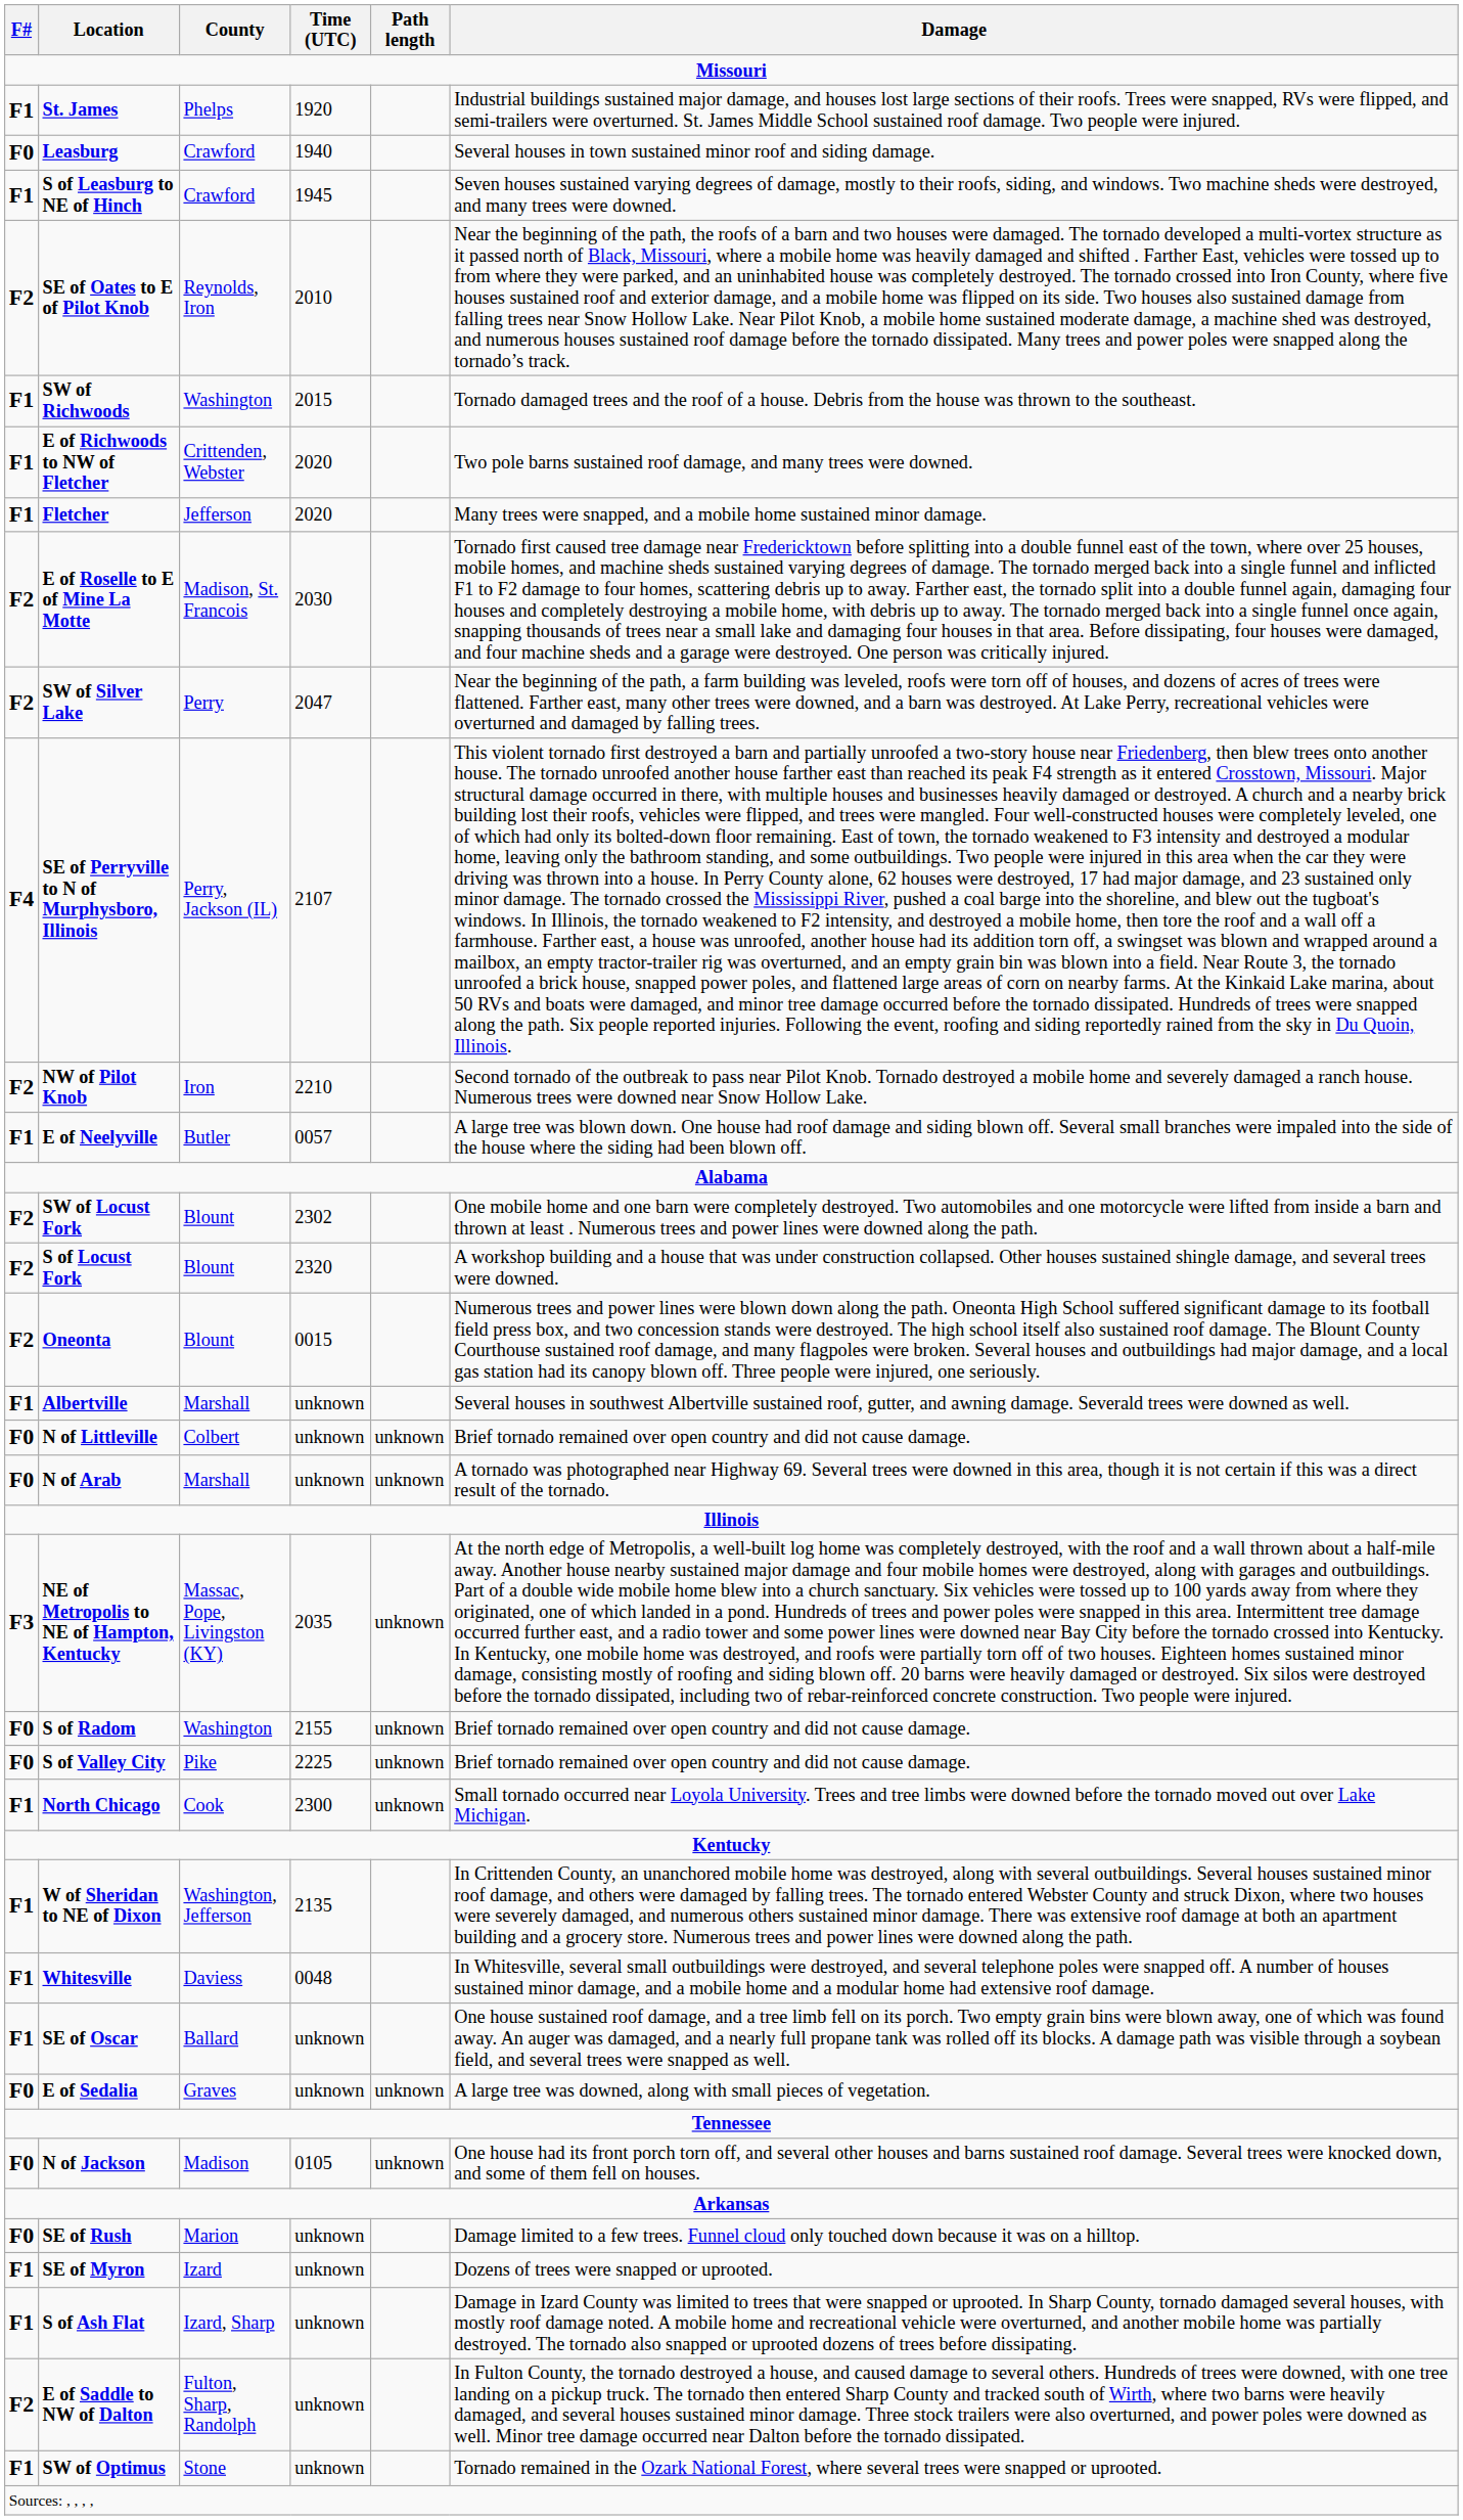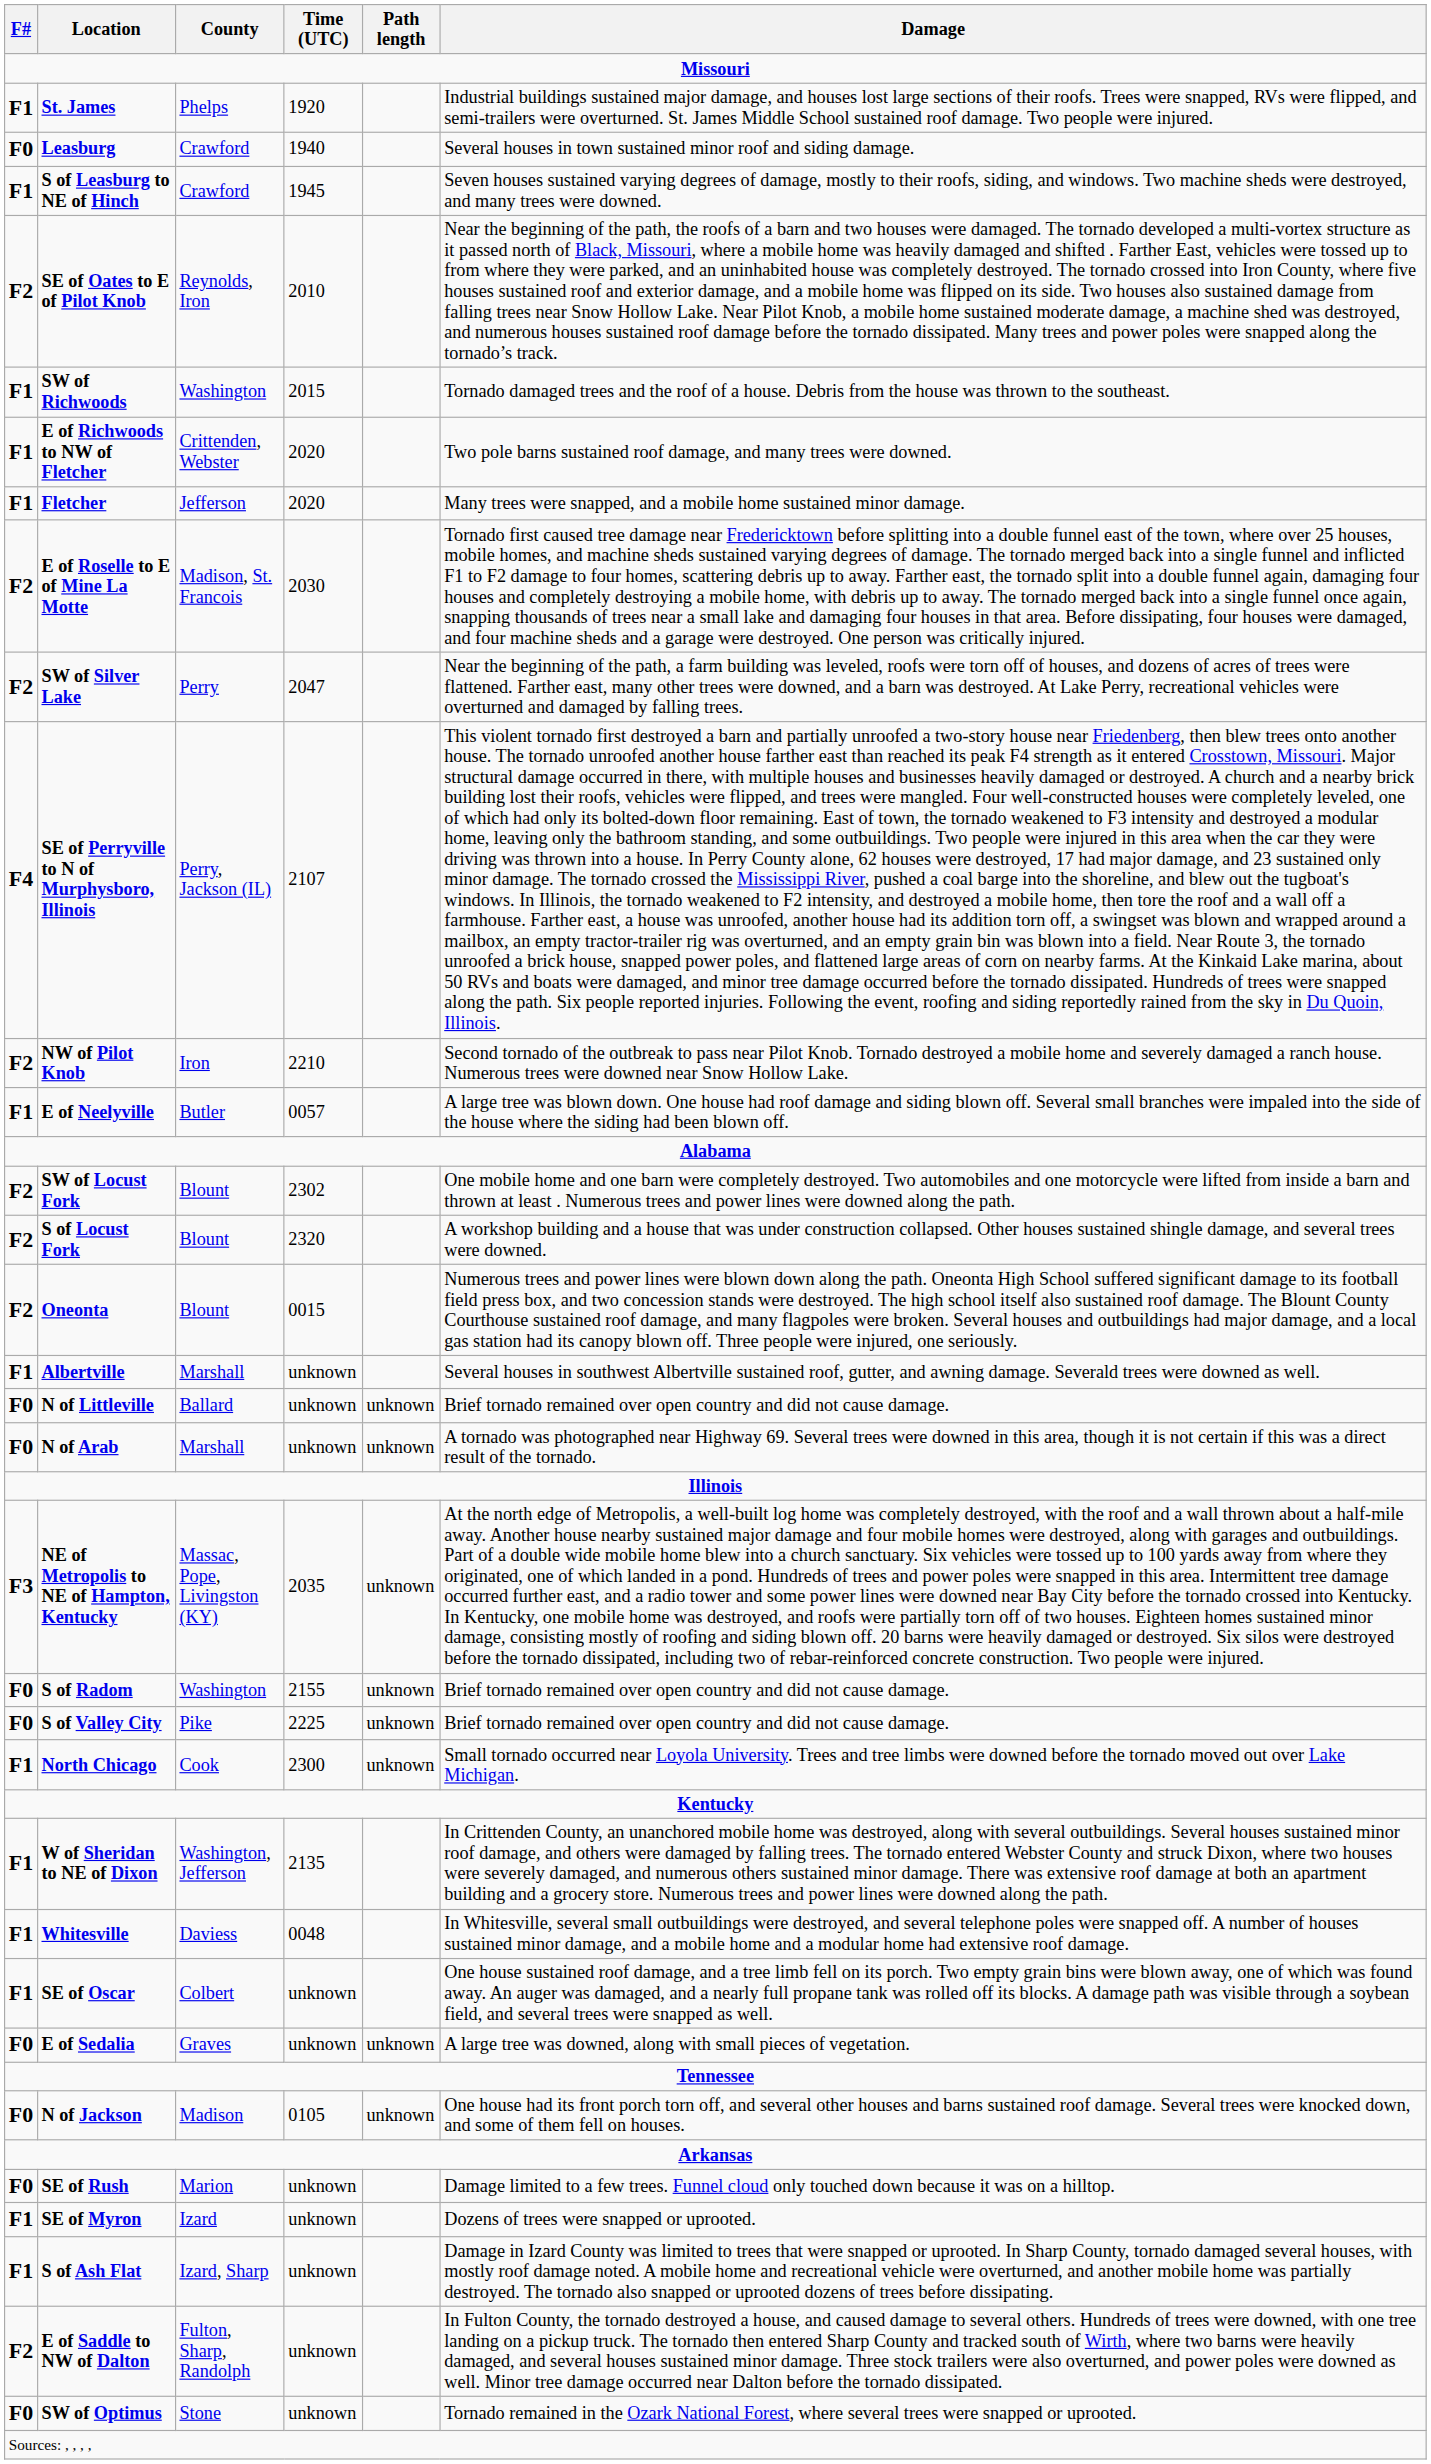N of Littleville | County: Colbert -> Ballard
SE of Oscar | County: Ballard -> Colbert
SW of Optimus | F#: F1 -> F0
